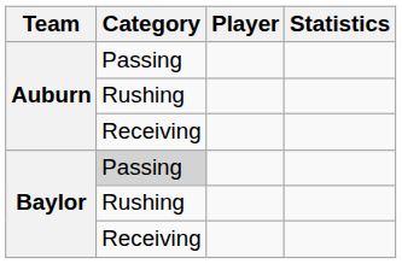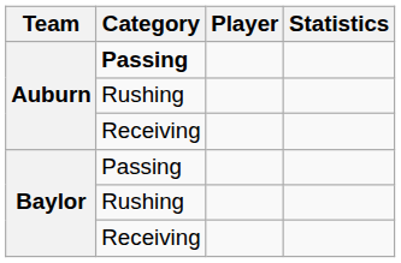Auburn / Passing | Category: normal -> bold
Baylor / Passing | Category: lightgrey background -> no background
